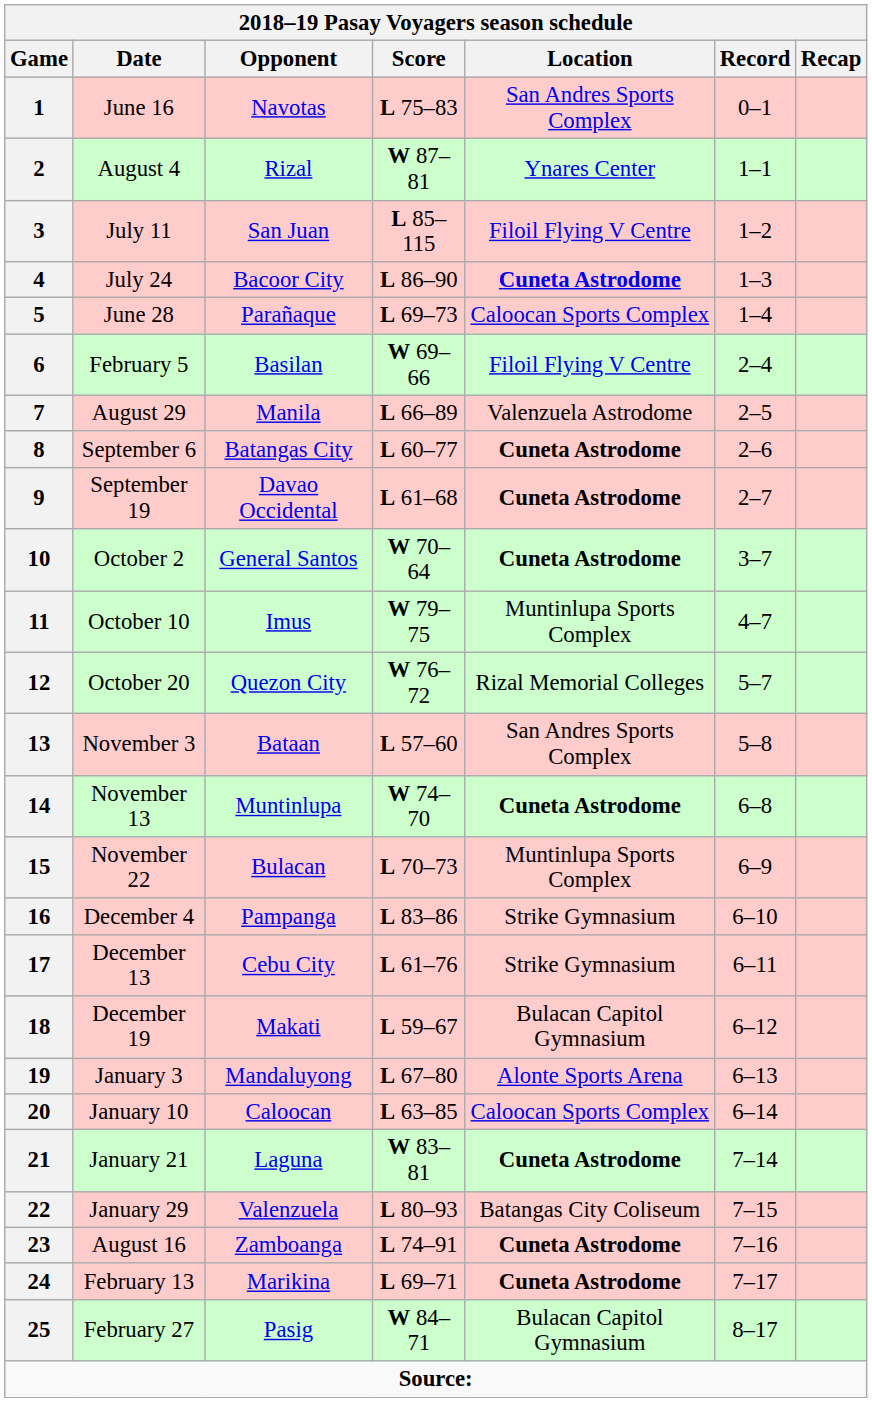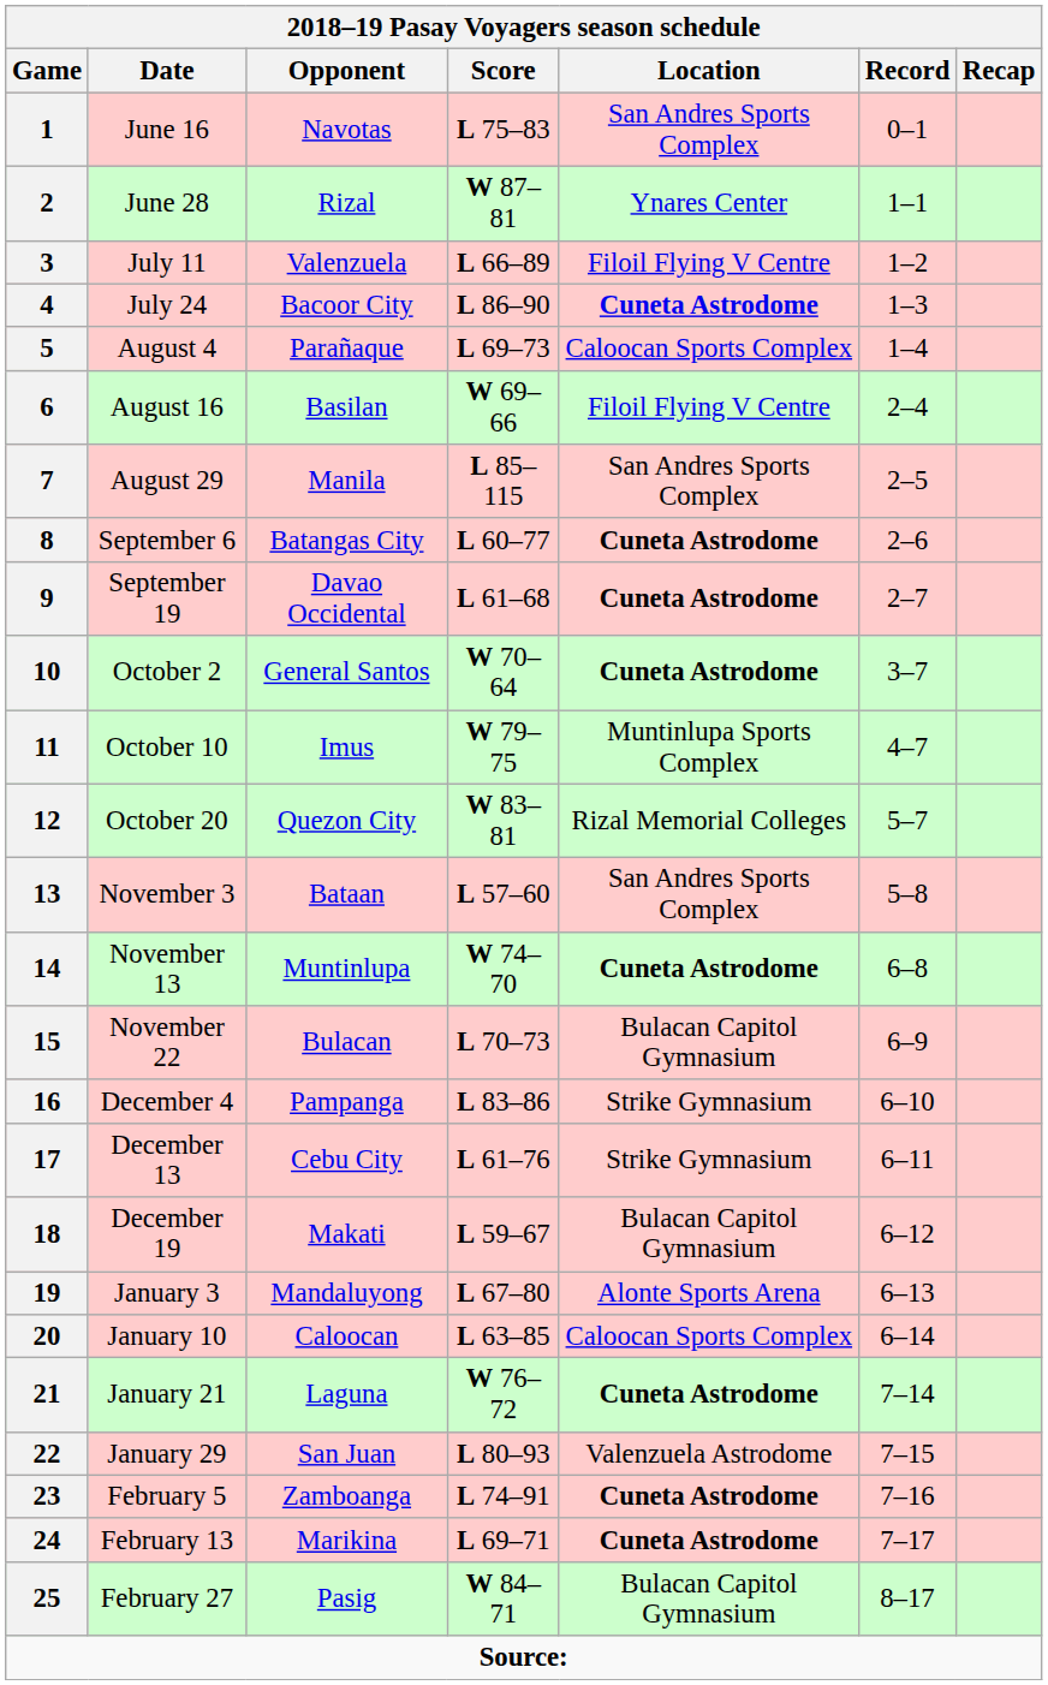2 | Date: August 4 -> June 28
3 | Opponent: San Juan -> Valenzuela
3 | Score: L 85–115 -> L 66–89
5 | Date: June 28 -> August 4
6 | Date: February 5 -> August 16
7 | Score: L 66–89 -> L 85–115
7 | Location: Valenzuela Astrodome -> San Andres Sports Complex
12 | Score: W 76–72 -> W 83–81
15 | Location: Muntinlupa Sports Complex -> Bulacan Capitol Gymnasium
21 | Score: W 83–81 -> W 76–72
22 | Opponent: Valenzuela -> San Juan
22 | Location: Batangas City Coliseum -> Valenzuela Astrodome
23 | Date: August 16 -> February 5
